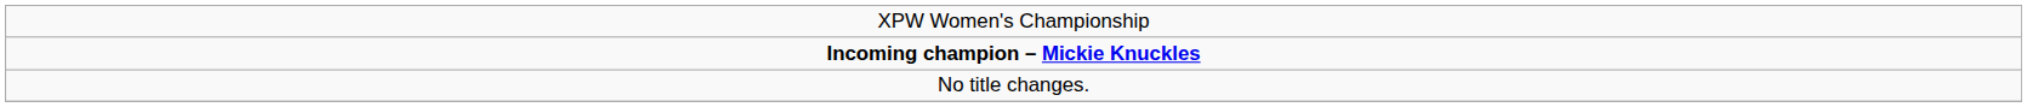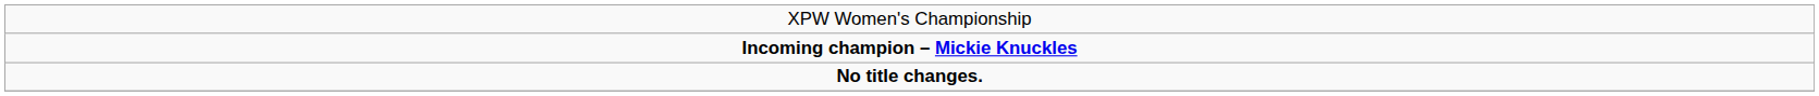No title changes. | column 1: normal -> bold
